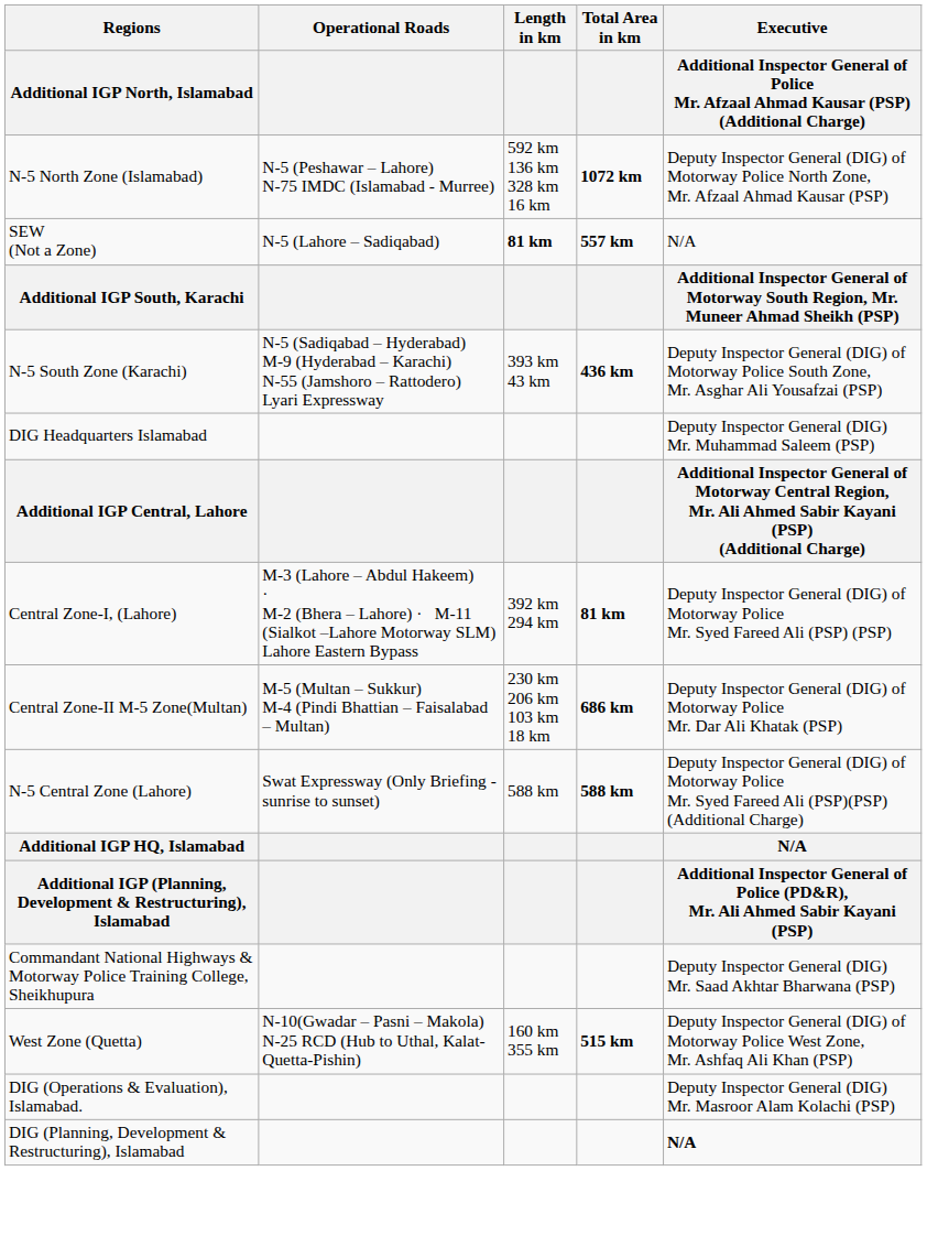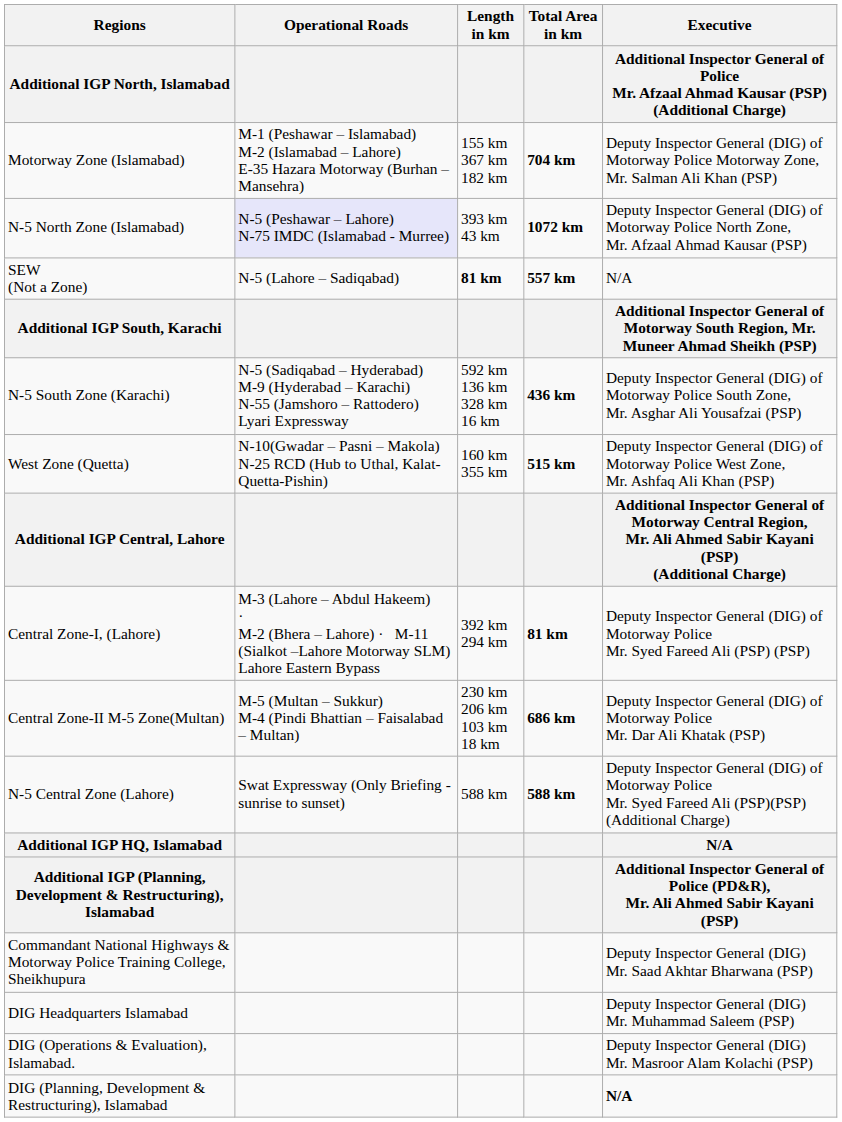+ row: Motorway Zone (Islamabad) | M-1 (Peshawar – Islamabad) M-2 (Islamabad – Lahore) E-35 Hazara Motorway (Burhan – Mansehra) | 155 km 367 km 182 km | 704 km | Deputy Inspector General (DIG) of Motorway Police Motorway Zone, Mr. Salman Ali Khan (PSP)
N-5 North Zone (Islamabad) | Operational Roads: no background -> lavender background
N-5 North Zone (Islamabad) | Length in km: 592 km 136 km 328 km 16 km -> 393 km 43 km
N-5 South Zone (Karachi) | Length in km: 393 km 43 km -> 592 km 136 km 328 km 16 km
rows swapped: West Zone (Quetta) <-> DIG Headquarters Islamabad
